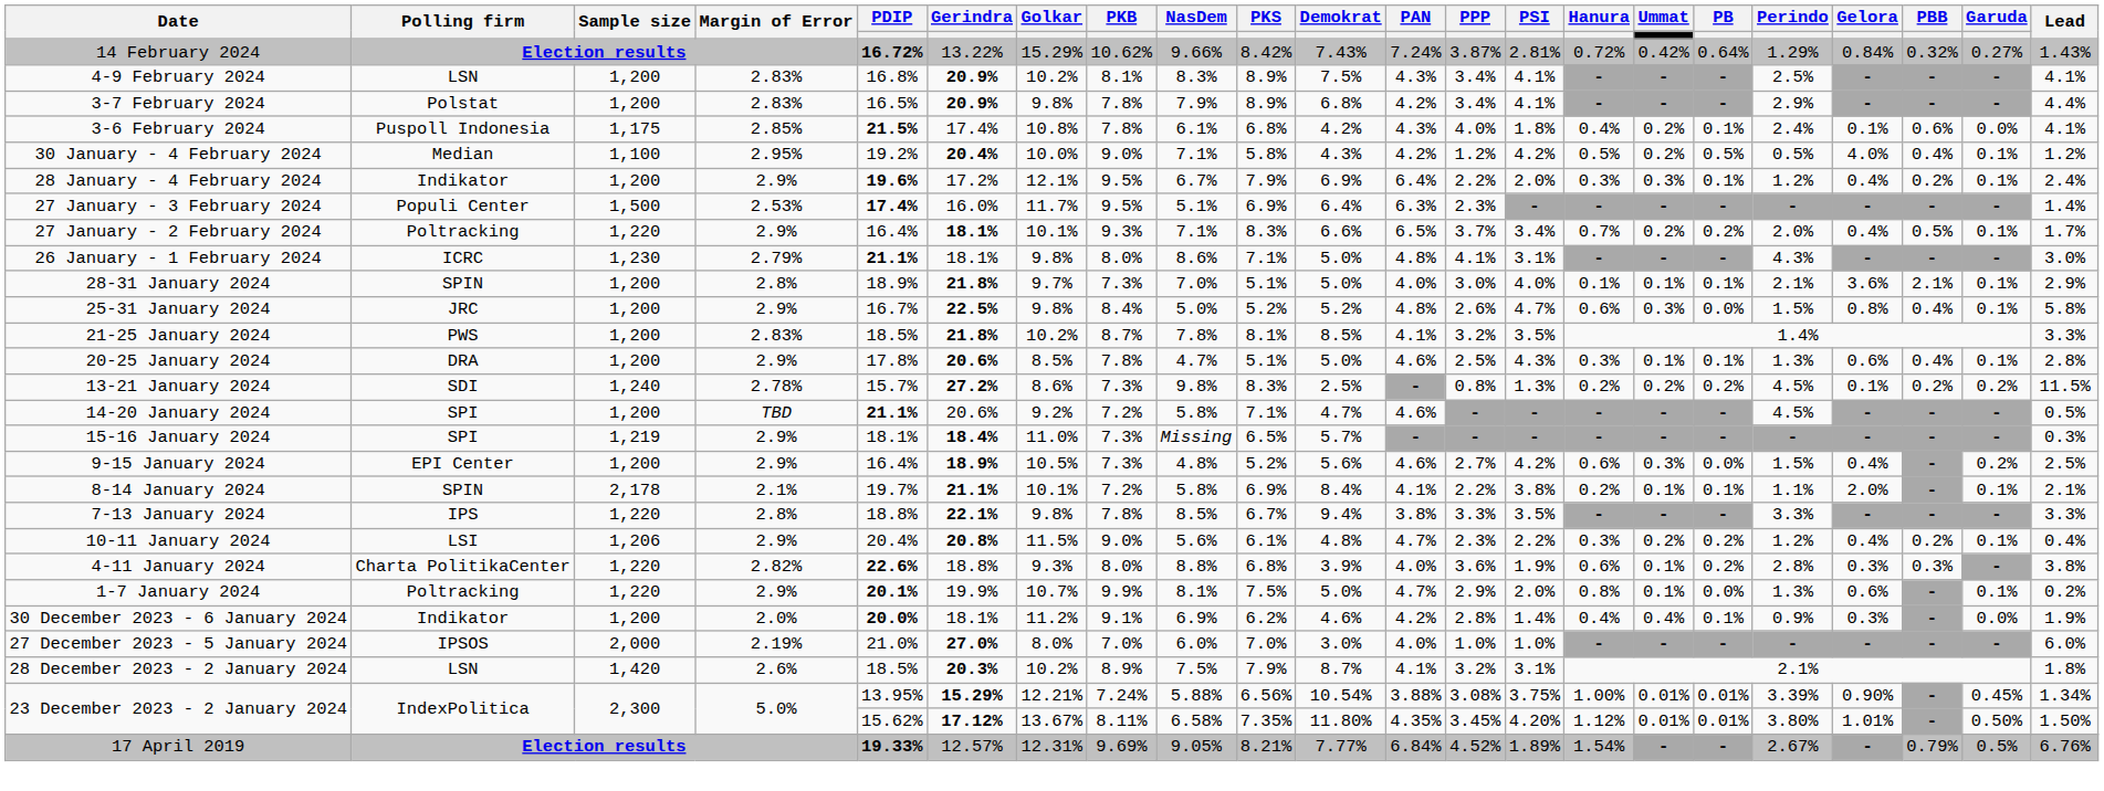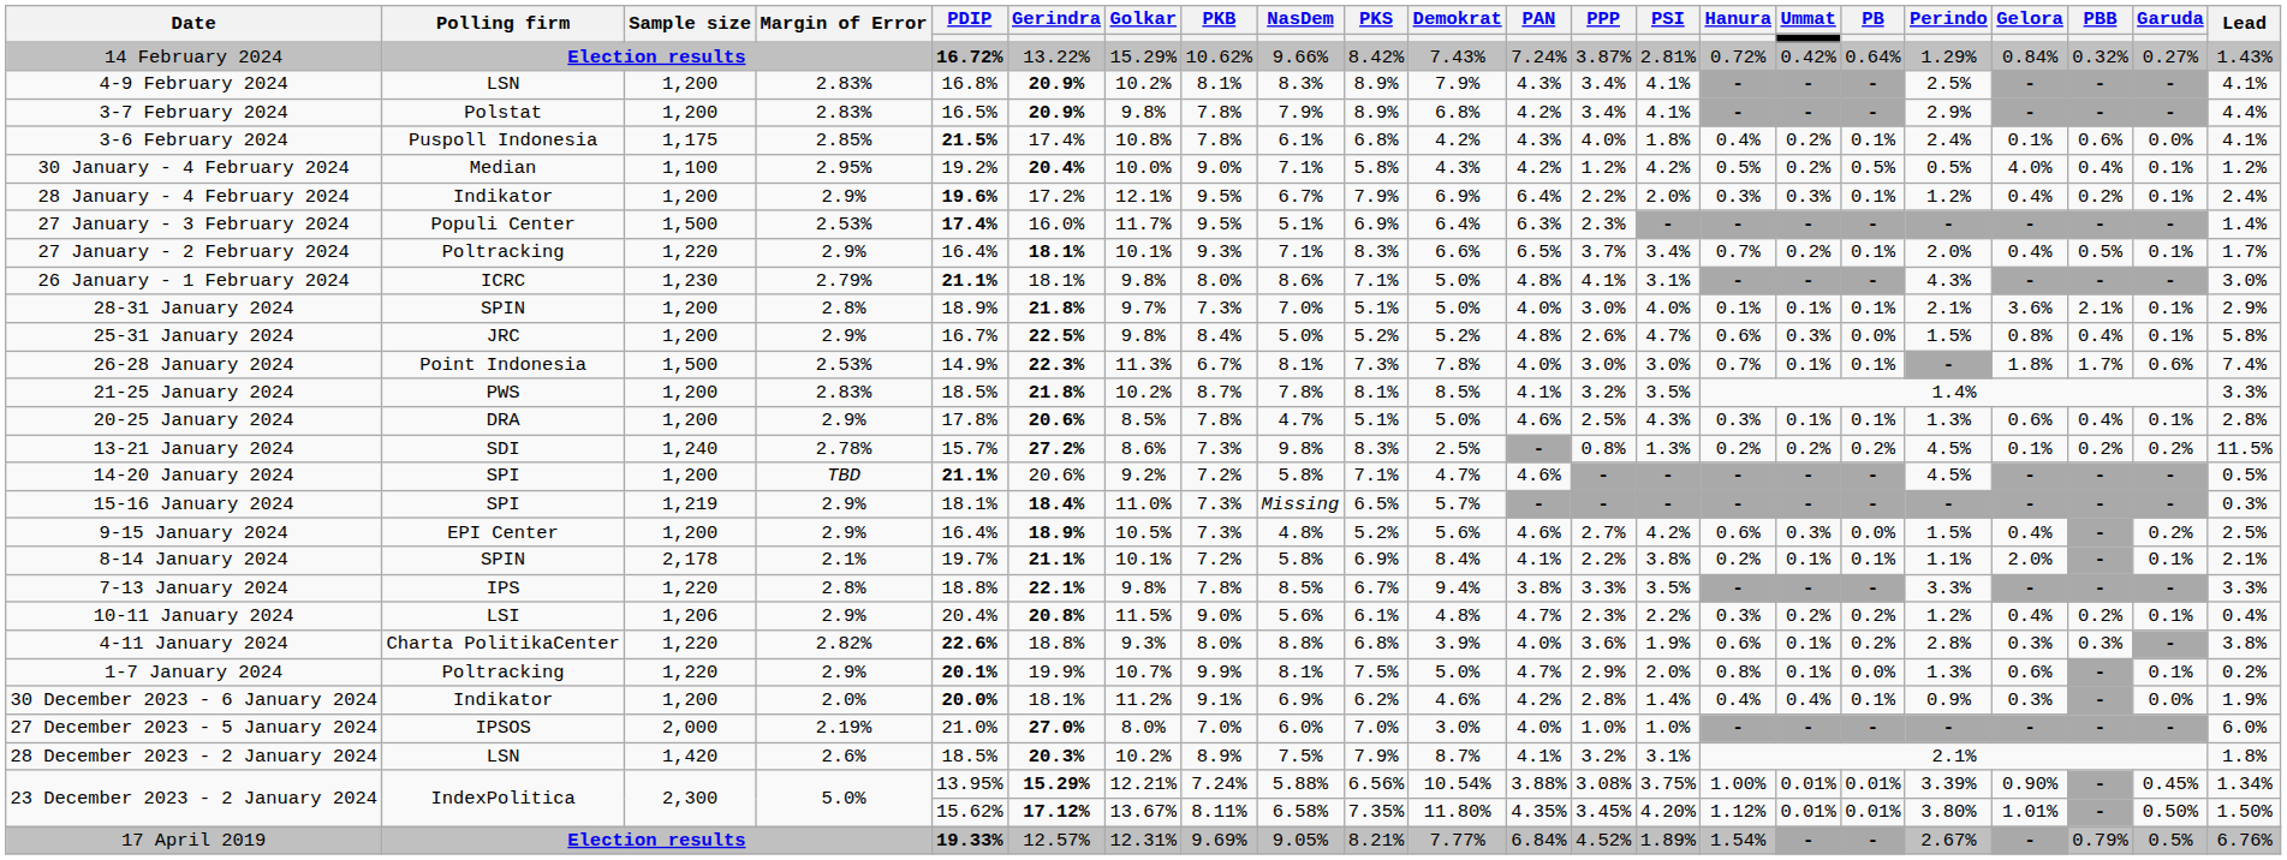4-9 February 2024 | Demokrat: 7.5% -> 7.9%
27 January - 2 February 2024 | PB: 0.2% -> 0.1%
+ row: 26-28 January 2024 | Point Indonesia | 1,500 | 2.53% | 14.9% | 22.3% | 11.3% | 6.7% | 8.1% | 7.3% | 7.8% | 4.0% | 3.0% | 3.0% | 0.7% | 0.1% | 0.1% | - | 1.8% | 1.7% | 0.6% | 7.4%
